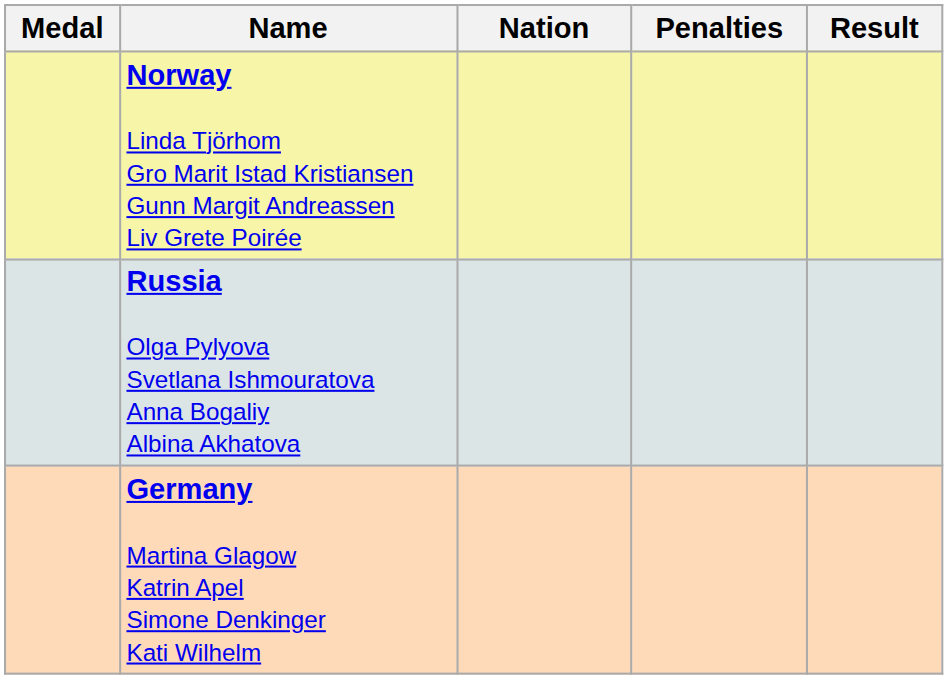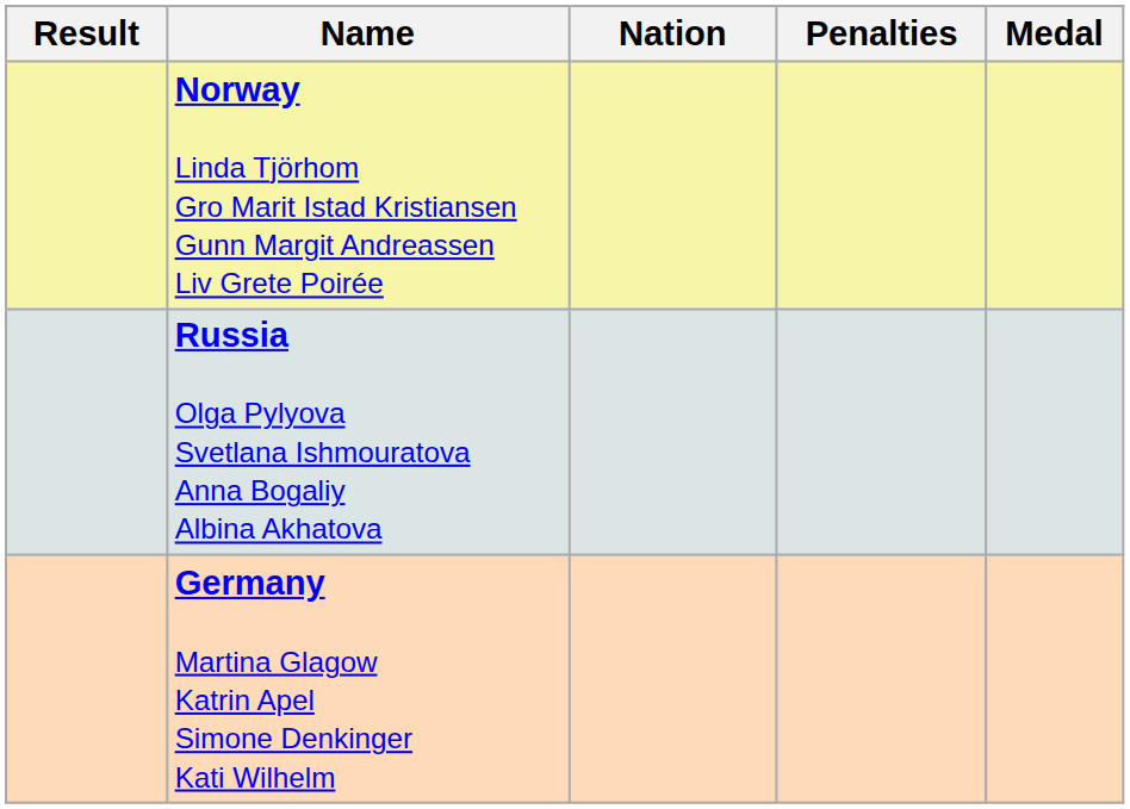columns swapped: Medal <-> Result
